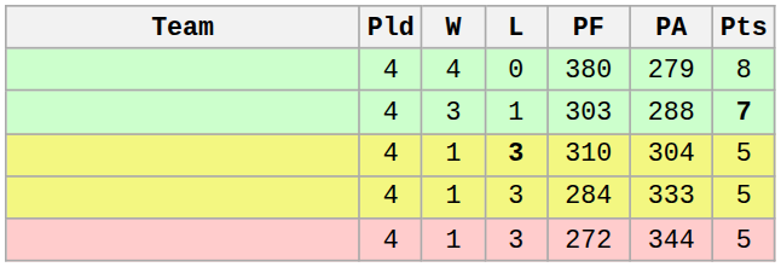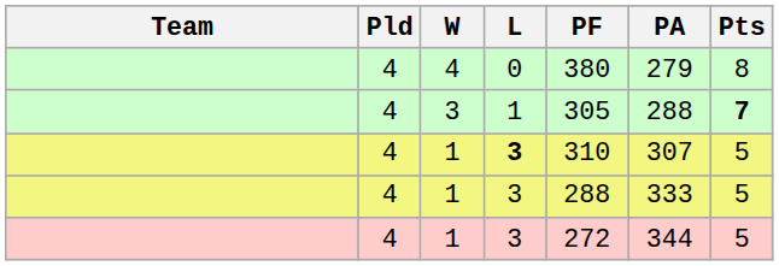row 3 | PF: 303 -> 305
row 4 | PA: 304 -> 307
row 5 | PF: 284 -> 288
